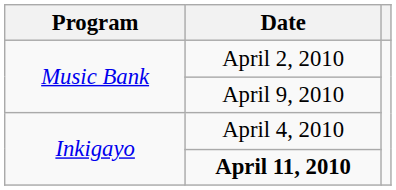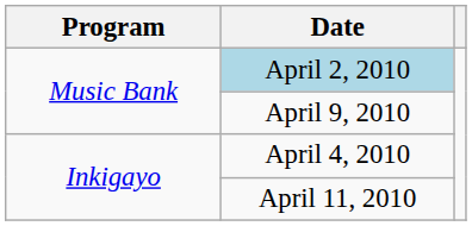April 2, 2010 | Date: no background -> lightblue background
April 11, 2010 | Date: bold -> normal
